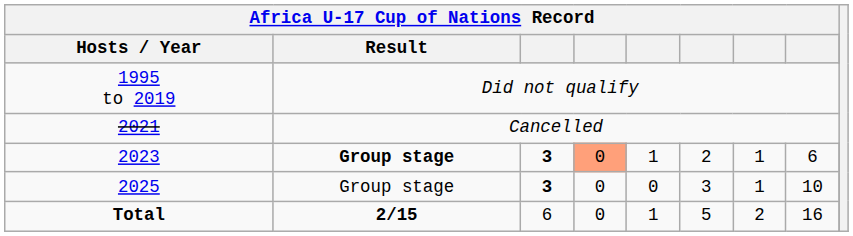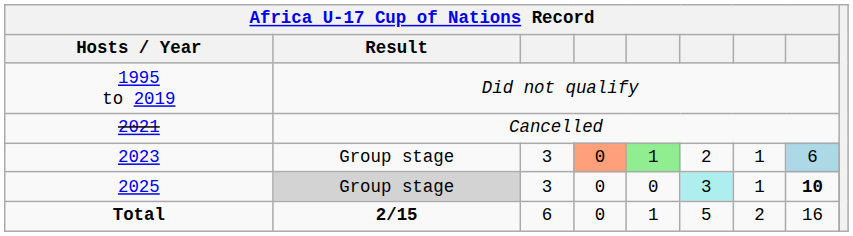2023 | Africa U-17 Cup of Nations Record / Result: bold -> normal
2023 | column 3: bold -> normal
2023 | column 5: no background -> lightgreen background
2023 | column 8: no background -> lightblue background
2025 | Africa U-17 Cup of Nations Record / Result: no background -> lightgrey background
2025 | column 3: bold -> normal
2025 | column 6: no background -> paleturquoise background
2025 | column 8: normal -> bold
